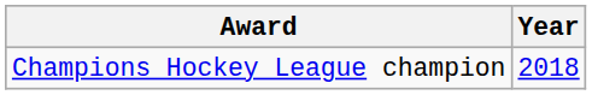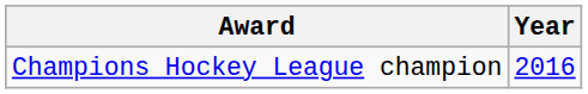Champions Hockey League champion | Year: 2018 -> 2016
